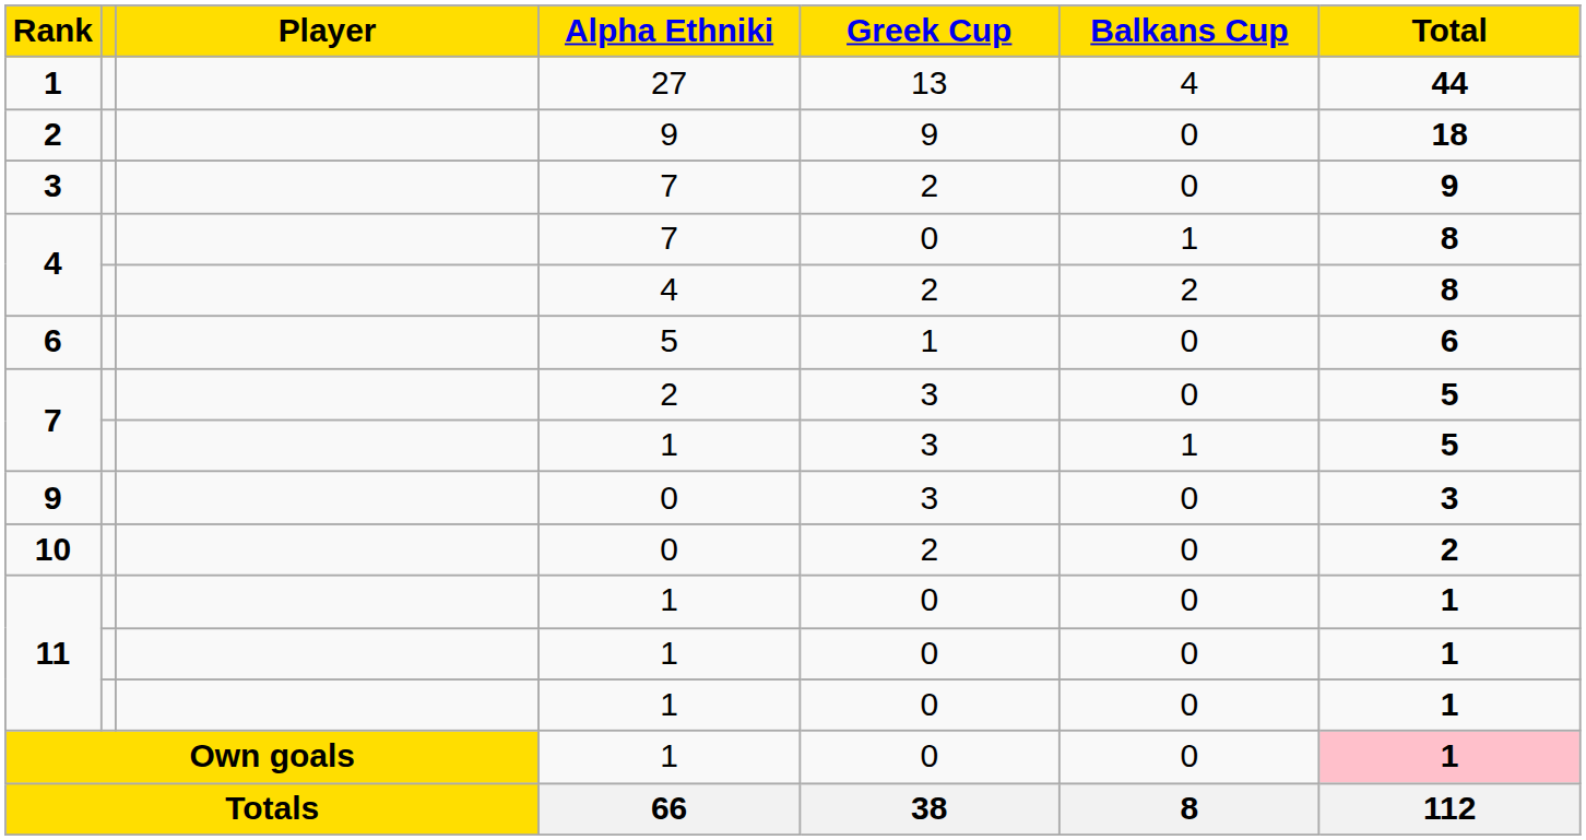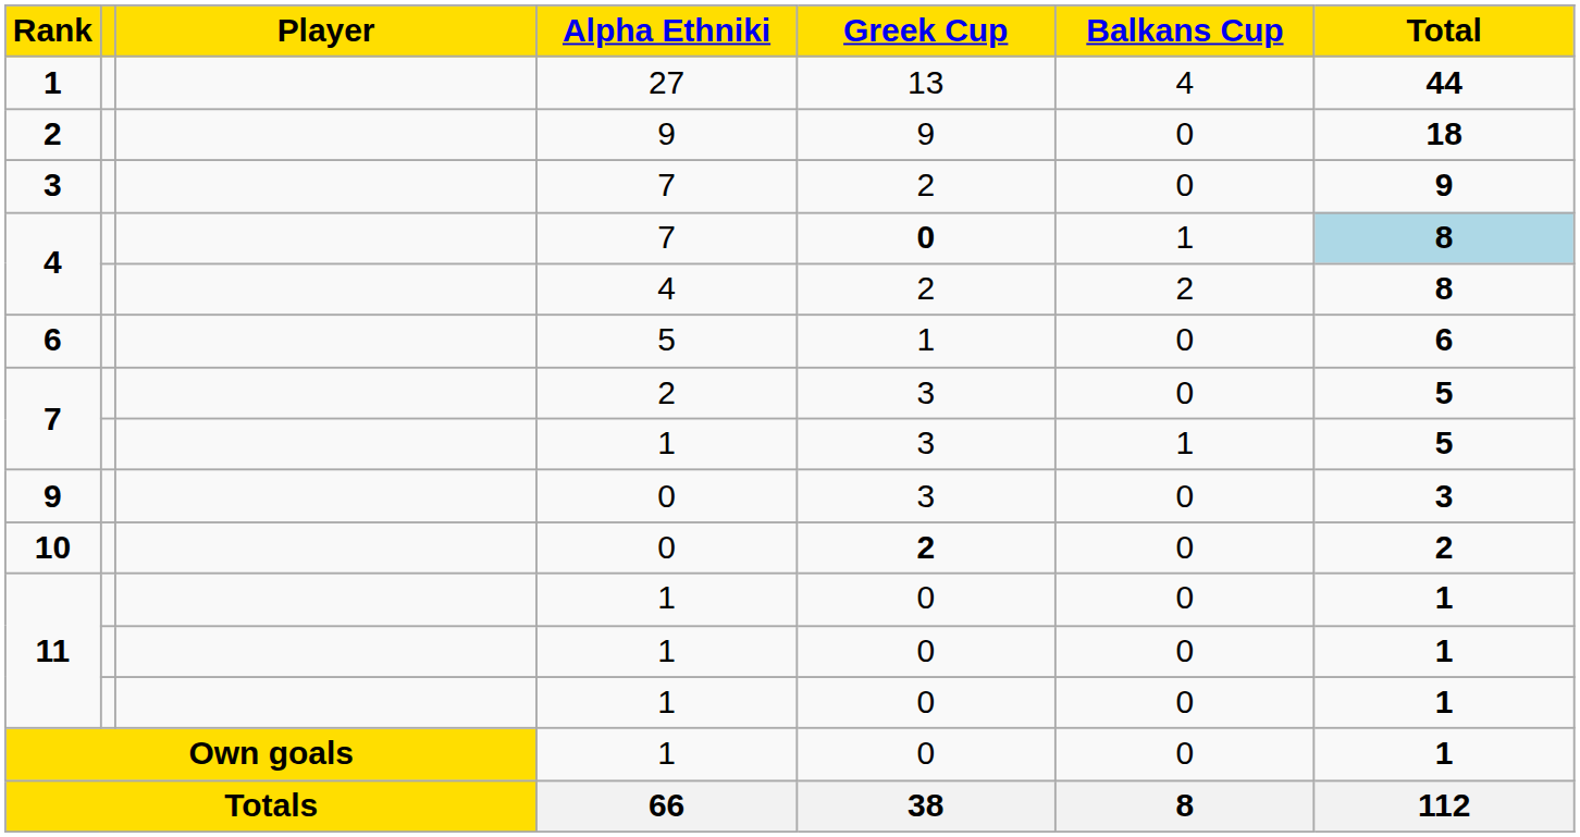4 / 7 | Greek Cup: normal -> bold
4 / 7 | Total: no background -> lightblue background
10 | Greek Cup: normal -> bold
Own goals | Total: pink background -> no background
